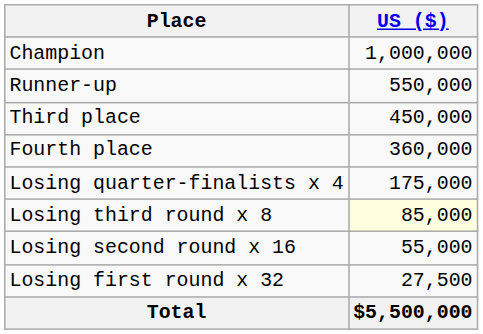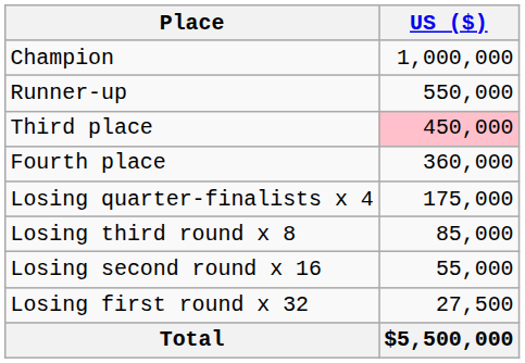Third place | US ($): no background -> pink background
Losing third round x 8 | US ($): lightyellow background -> no background
